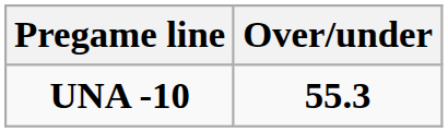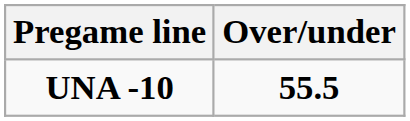UNA -10 | Over/under: 55.3 -> 55.5
